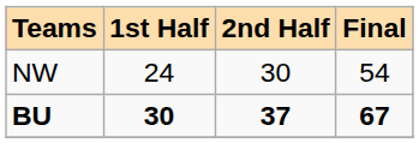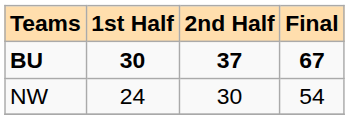rows swapped: BU <-> NW
